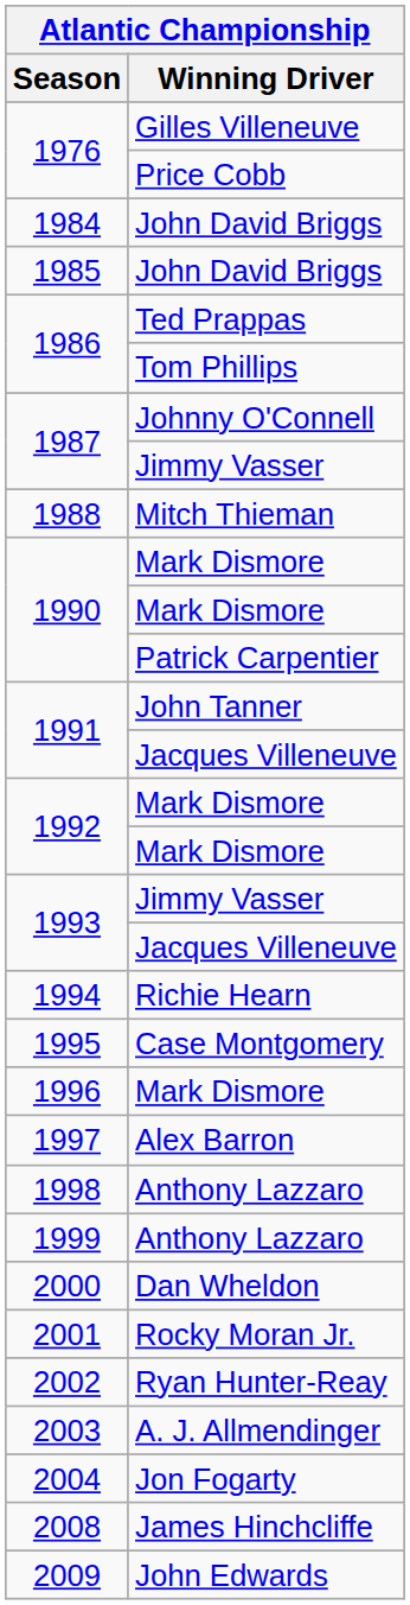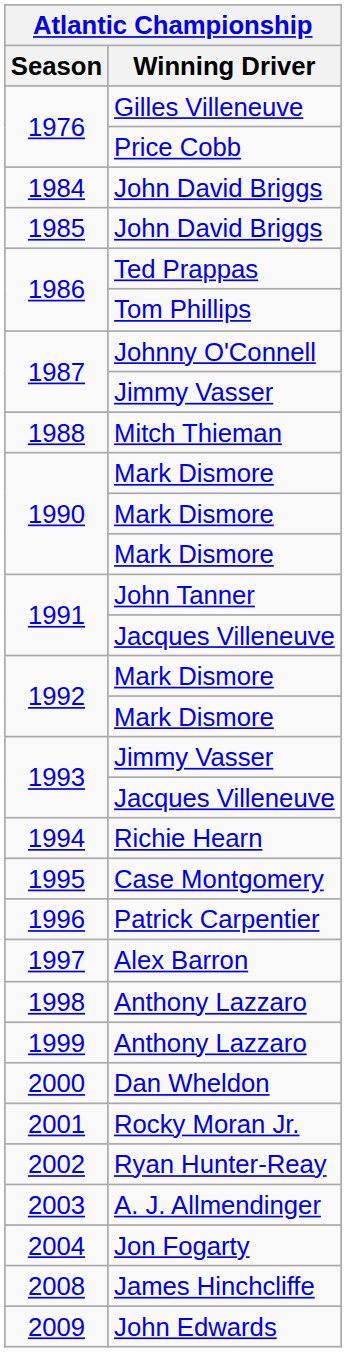row 14 | Winning Driver: Patrick Carpentier -> Mark Dismore
row 23 | Winning Driver: Mark Dismore -> Patrick Carpentier
